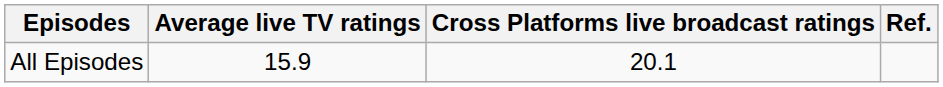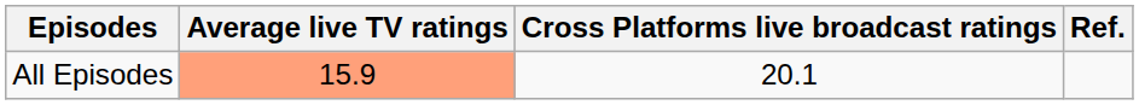row 2 | Average live TV ratings: no background -> lightsalmon background
